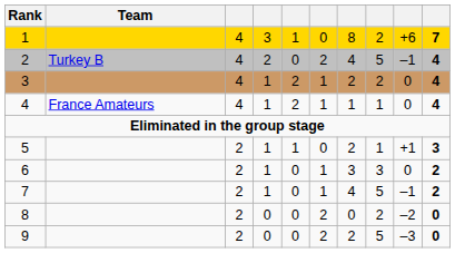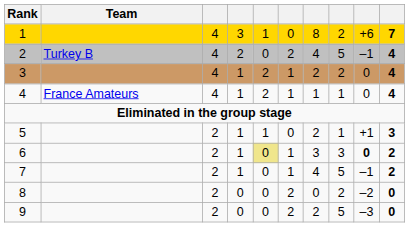6 | column 5: no background -> khaki background
6 | column 9: normal -> bold
